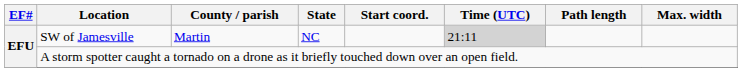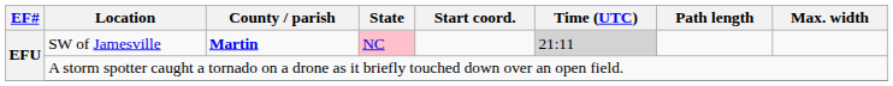SW of Jamesville | County / parish: normal -> bold
SW of Jamesville | State: no background -> pink background
